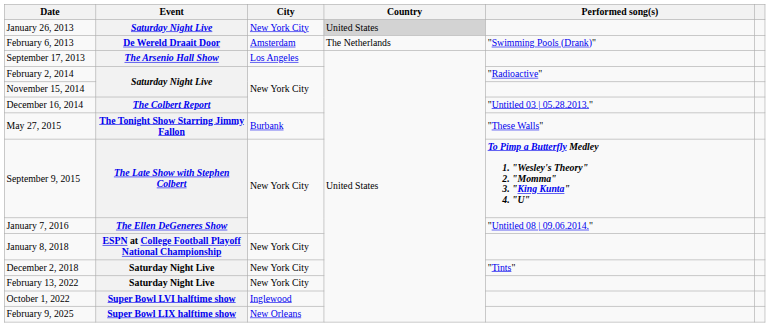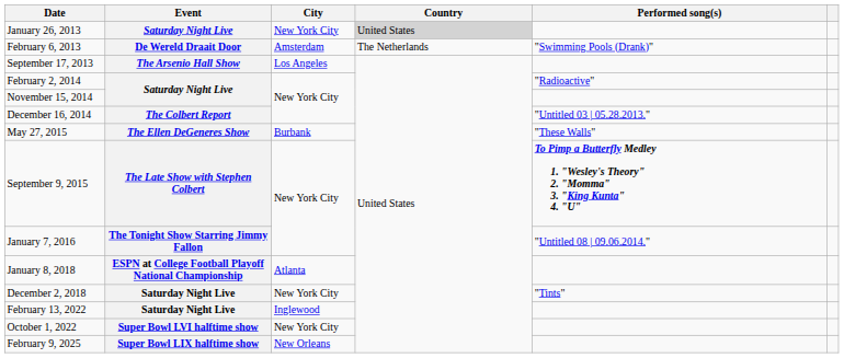May 27, 2015 | Event: The Tonight Show Starring Jimmy Fallon -> The Ellen DeGeneres Show
January 7, 2016 | Event: The Ellen DeGeneres Show -> The Tonight Show Starring Jimmy Fallon
January 8, 2018 | City: New York City -> Atlanta
February 13, 2022 | City: New York City -> Inglewood
October 1, 2022 | City: Inglewood -> New York City
